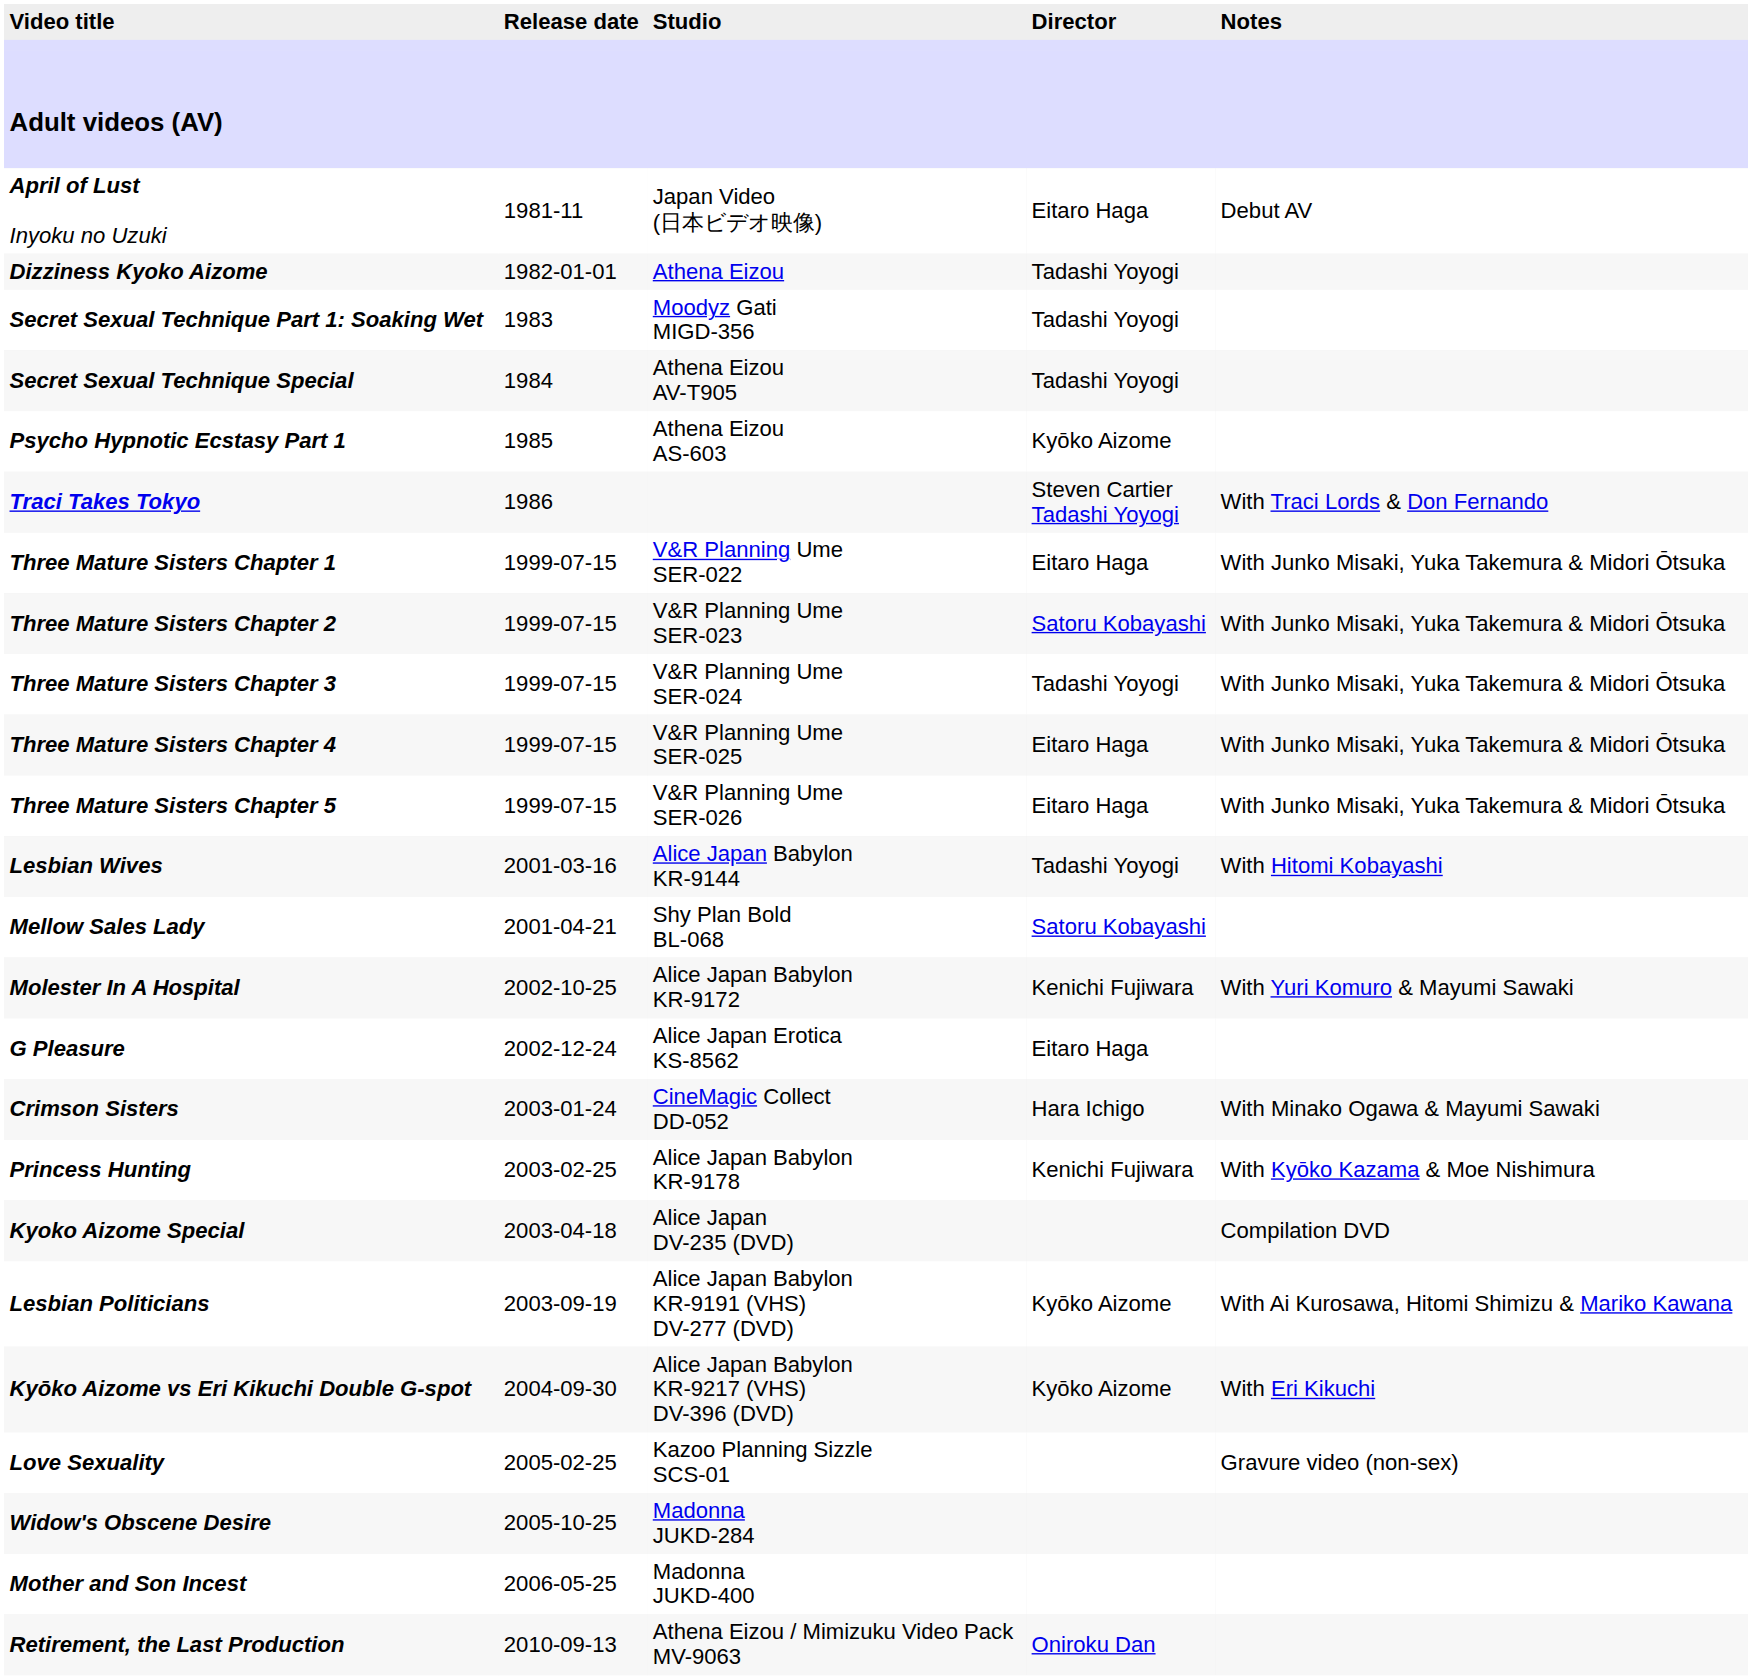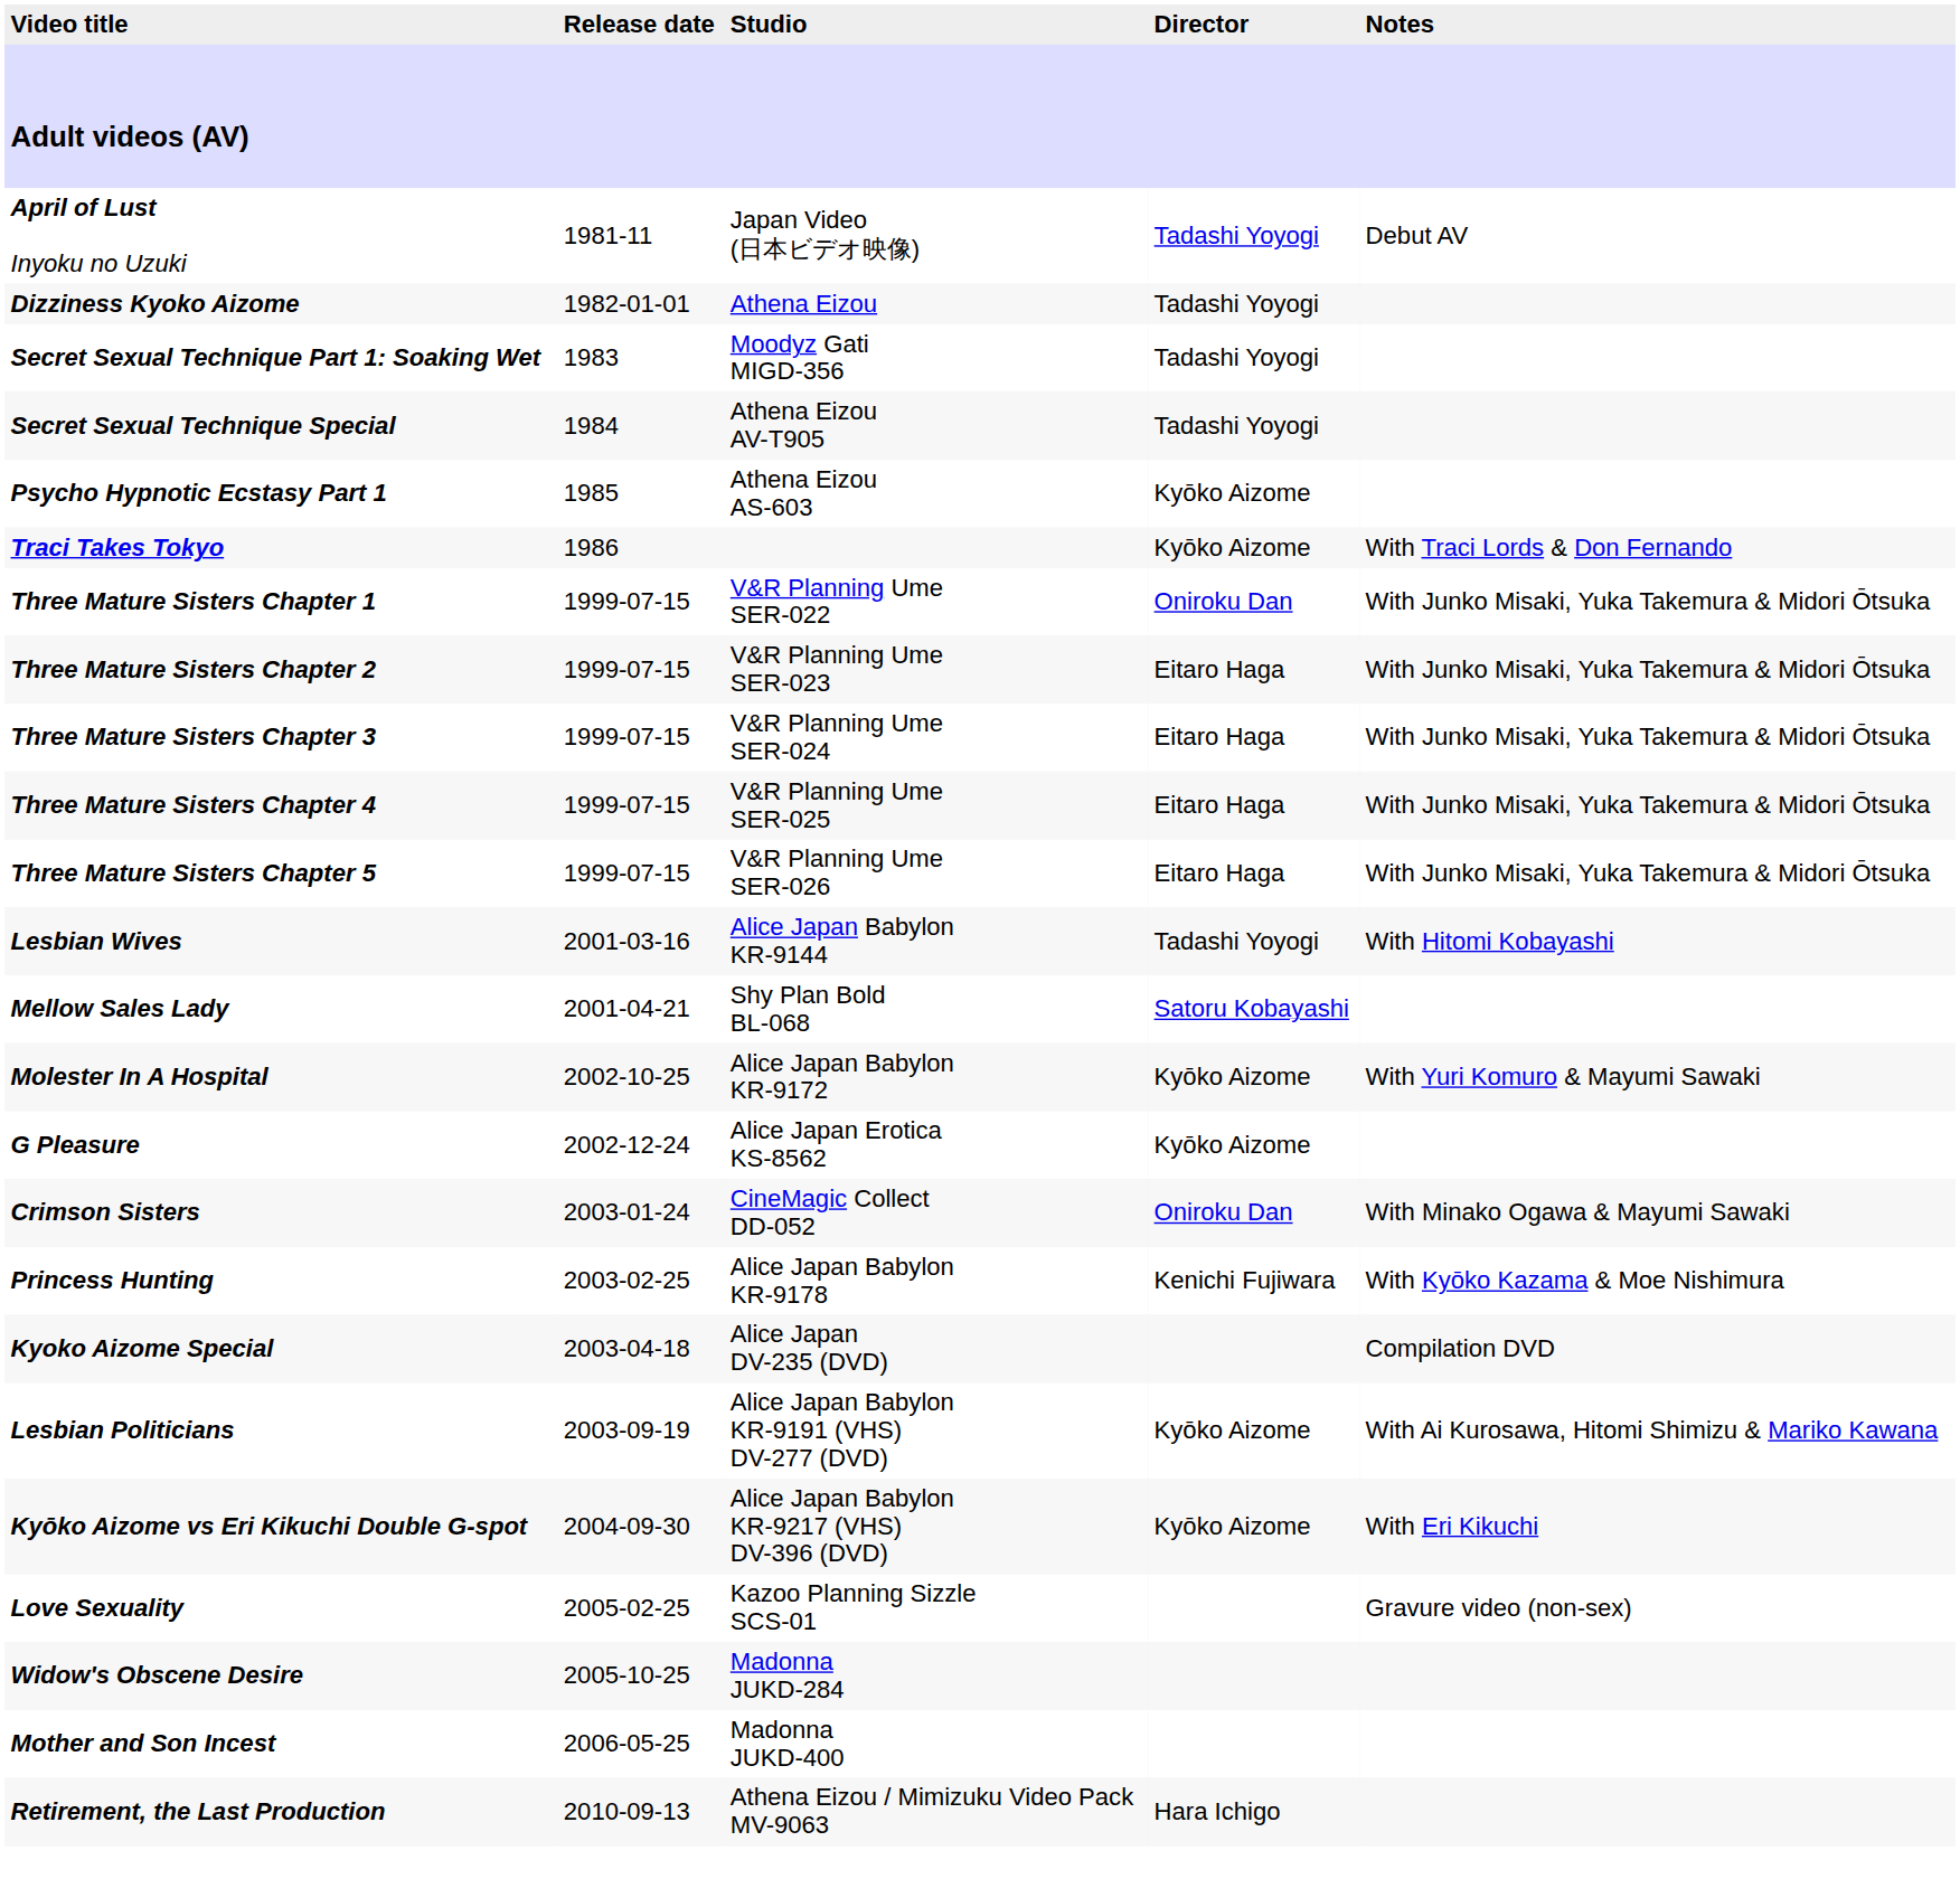April of Lust Inyoku no Uzuki | Director: Eitaro Haga -> Tadashi Yoyogi
Traci Takes Tokyo | Director: Steven Cartier Tadashi Yoyogi -> Kyōko Aizome
Three Mature Sisters Chapter 1 | Director: Eitaro Haga -> Oniroku Dan
Three Mature Sisters Chapter 2 | Director: Satoru Kobayashi -> Eitaro Haga
Three Mature Sisters Chapter 3 | Director: Tadashi Yoyogi -> Eitaro Haga
Molester In A Hospital | Director: Kenichi Fujiwara -> Kyōko Aizome
G Pleasure | Director: Eitaro Haga -> Kyōko Aizome
Crimson Sisters | Director: Hara Ichigo -> Oniroku Dan
Retirement, the Last Production | Director: Oniroku Dan -> Hara Ichigo
